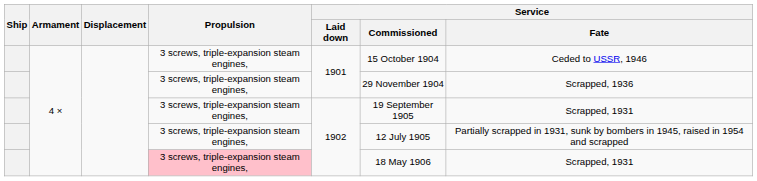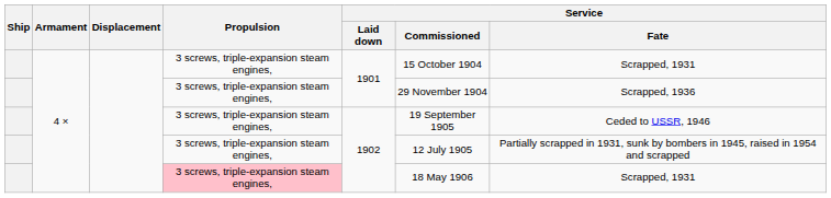row 3 | Service / Fate: Ceded to USSR, 1946 -> Scrapped, 1931
row 5 | Service / Fate: Scrapped, 1931 -> Ceded to USSR, 1946
